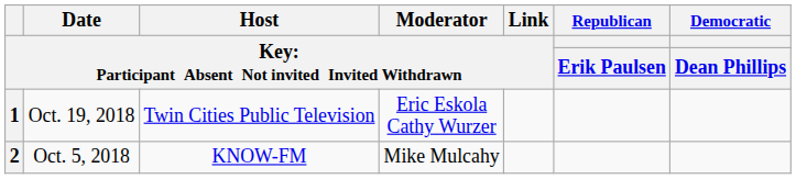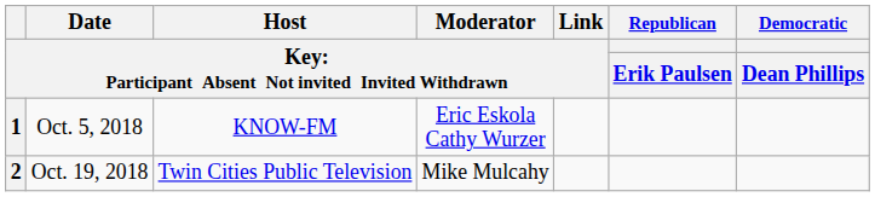1 | column 2: Oct. 19, 2018 -> Oct. 5, 2018
1 | column 3: Twin Cities Public Television -> KNOW-FM
2 | column 2: Oct. 5, 2018 -> Oct. 19, 2018
2 | column 3: KNOW-FM -> Twin Cities Public Television
